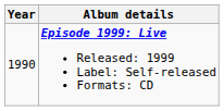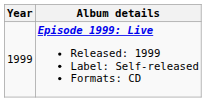row 2 | Year: 1990 -> 1999
